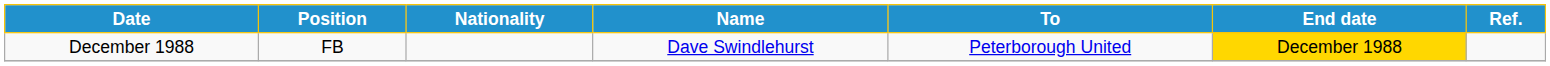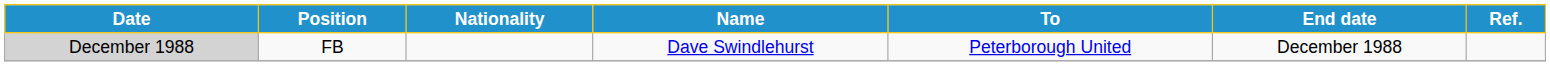row 2 | Date: no background -> lightgrey background
row 2 | End date: gold background -> no background
